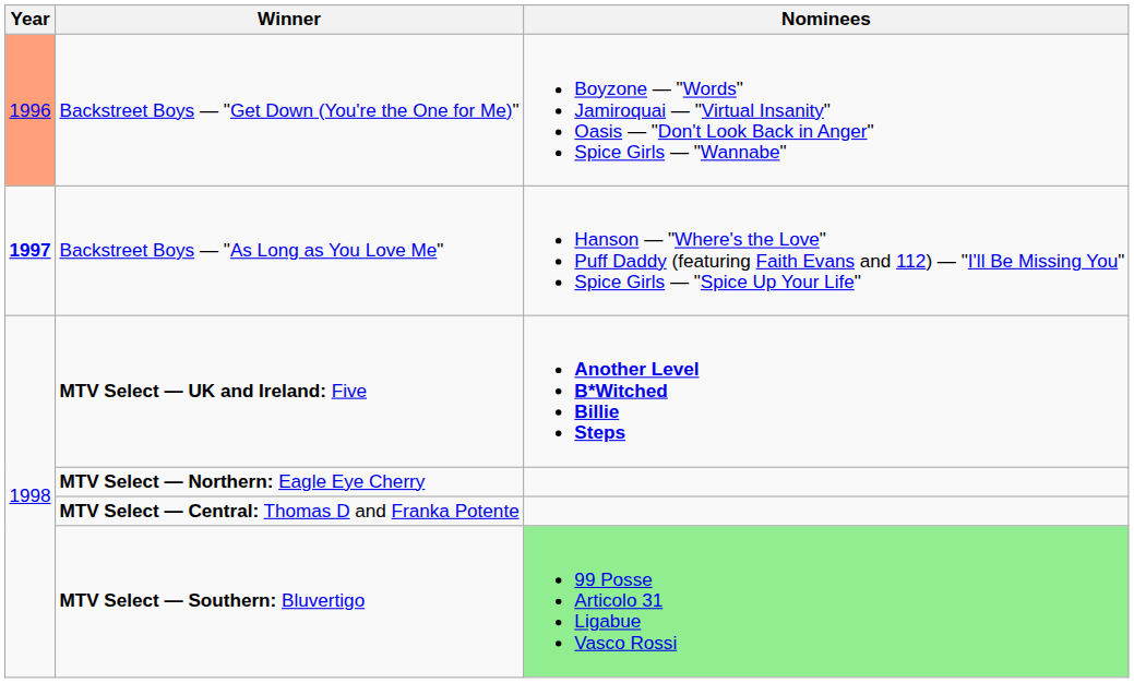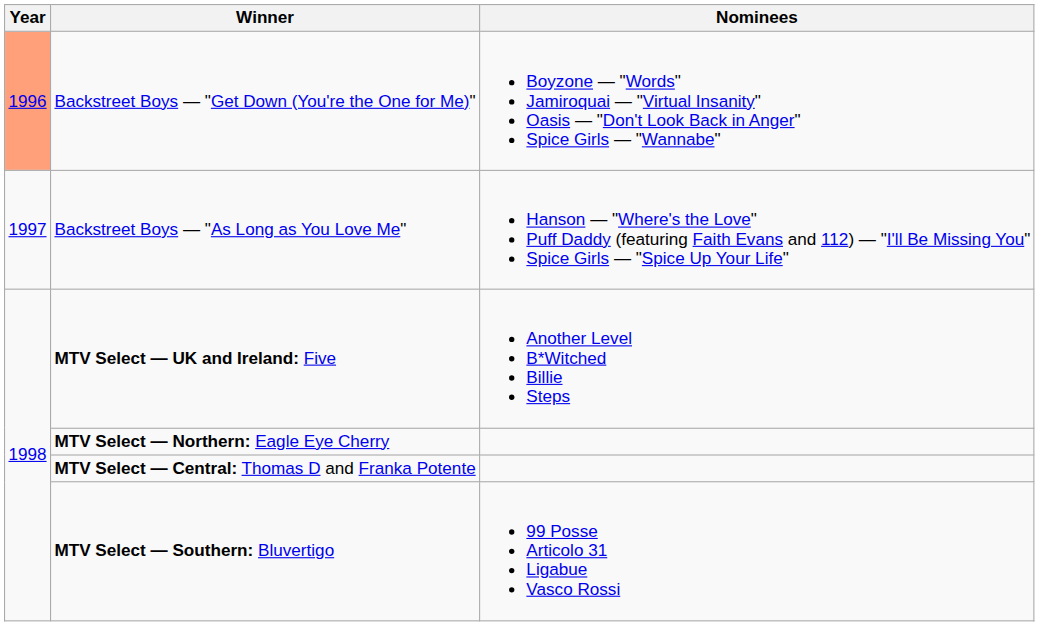Backstreet Boys — "As Long as You Love Me" | Year: bold -> normal
MTV Select — UK and Ireland: Five | Nominees: bold -> normal
MTV Select — Southern: Bluvertigo | Nominees: lightgreen background -> no background
